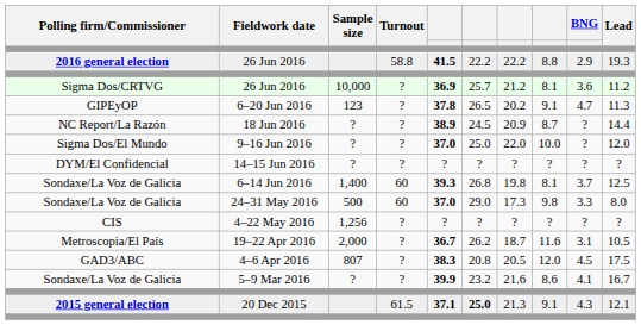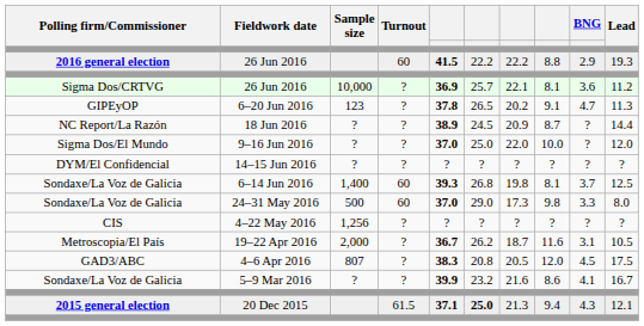2016 general election / 26 Jun 2016 | Turnout: 58.8 -> 60
Sigma Dos/CRTVG / 26 Jun 2016 | column 7: 21.2 -> 22.1
20 Dec 2015 | column 8: 9.1 -> 9.4
